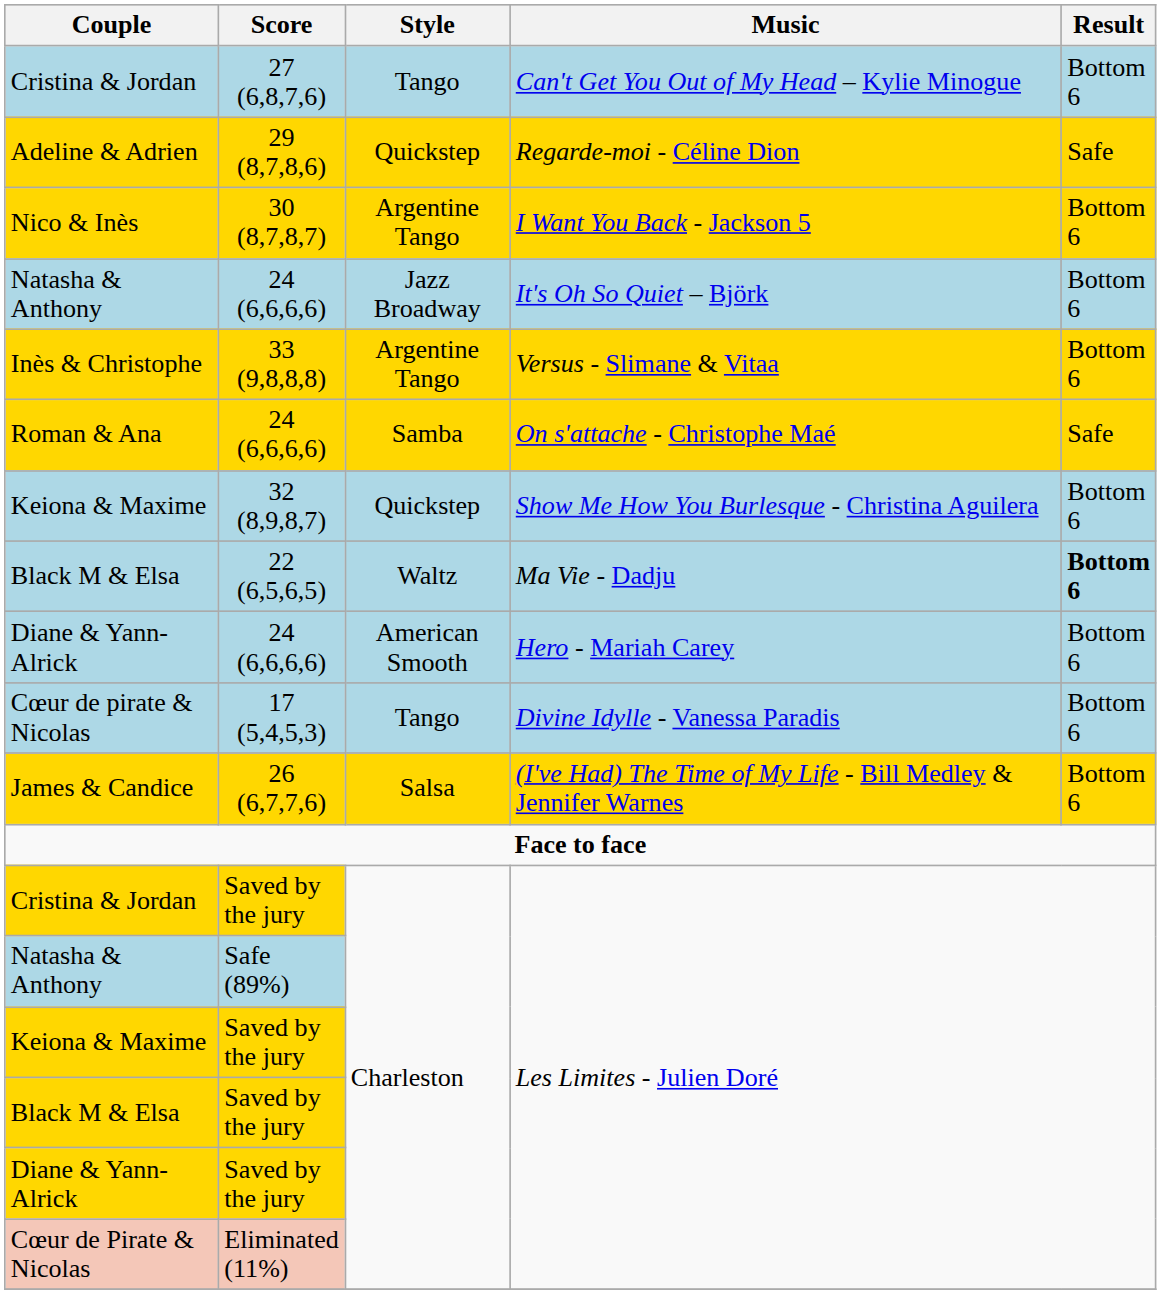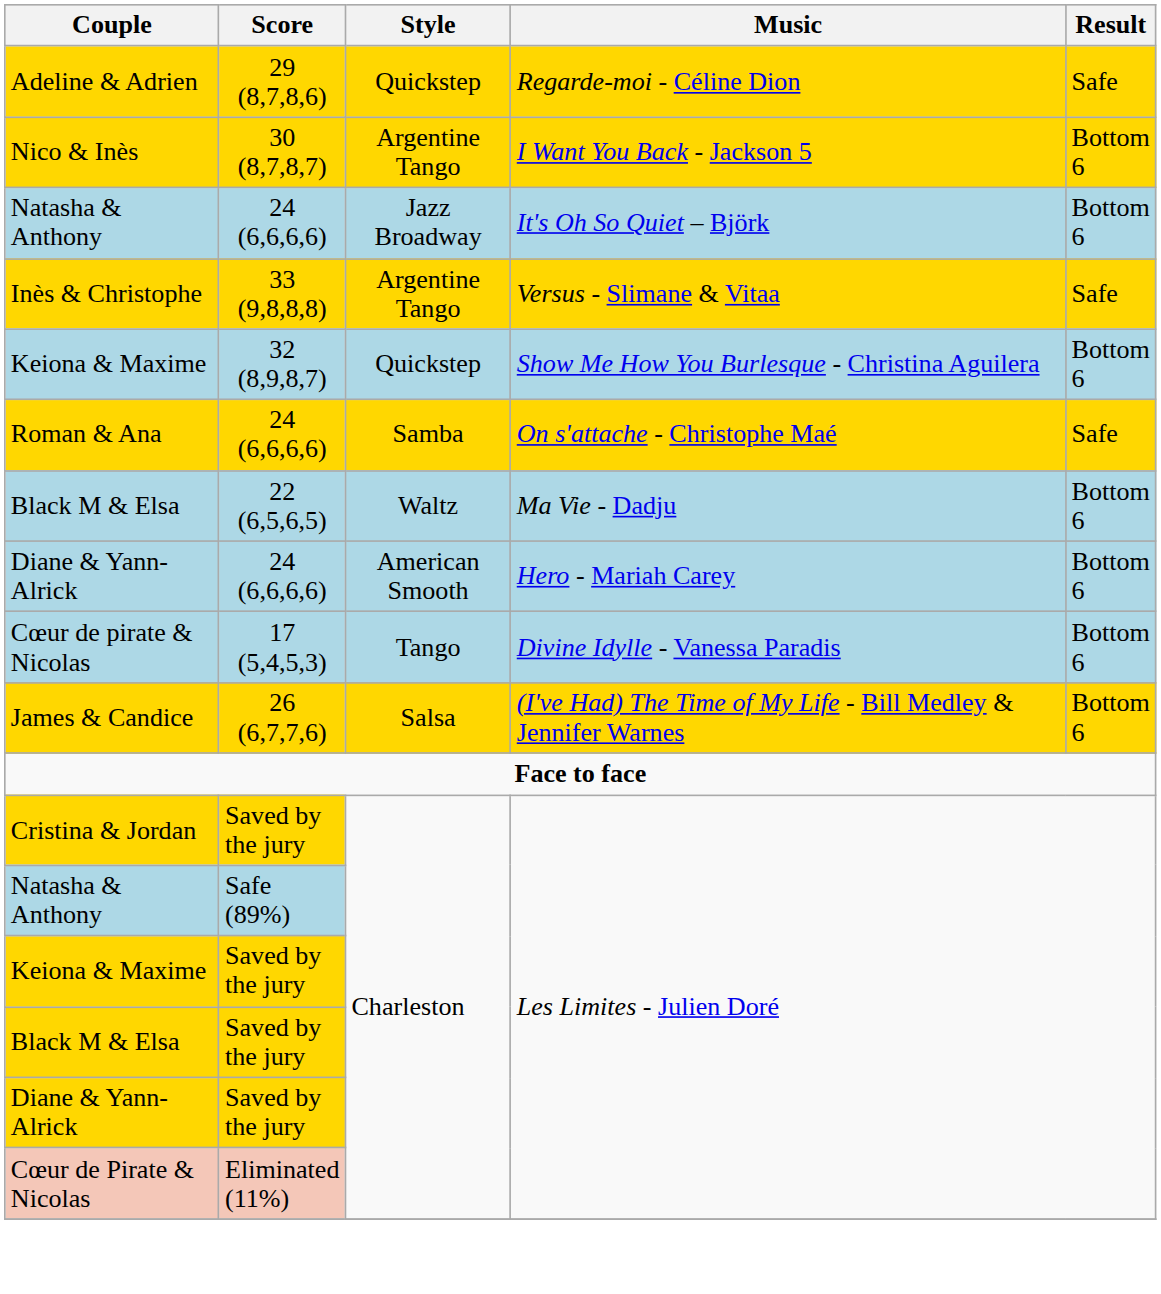- row: Cristina & Jordan | 27 (6,8,7,6) | Tango | Can't Get You Out of My Head – Kylie Minogue | Bottom 6
Inès & Christophe | Result: Bottom 6 -> Safe
rows swapped: Keiona & Maxime / 32 (8,9,8,7) <-> Roman & Ana
Black M & Elsa / 22 (6,5,6,5) | Result: bold -> normal
